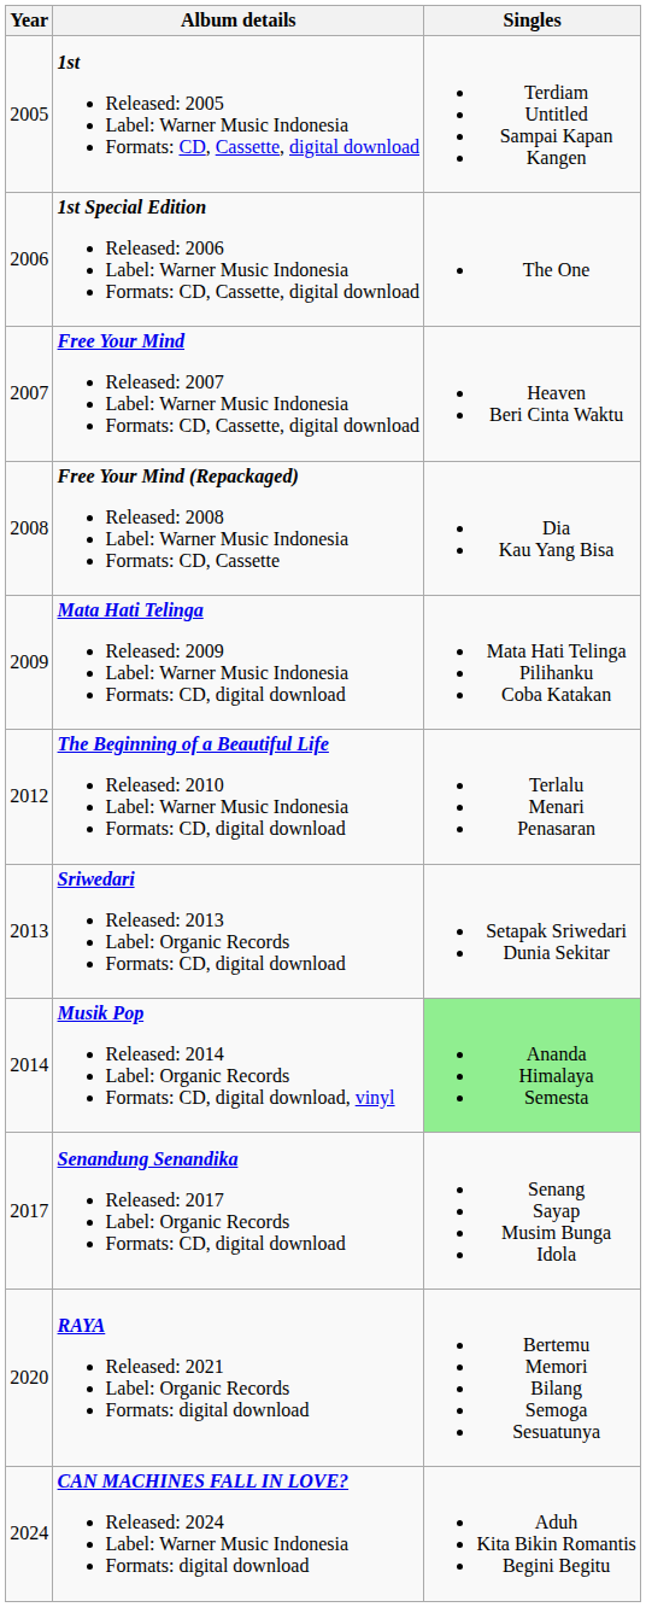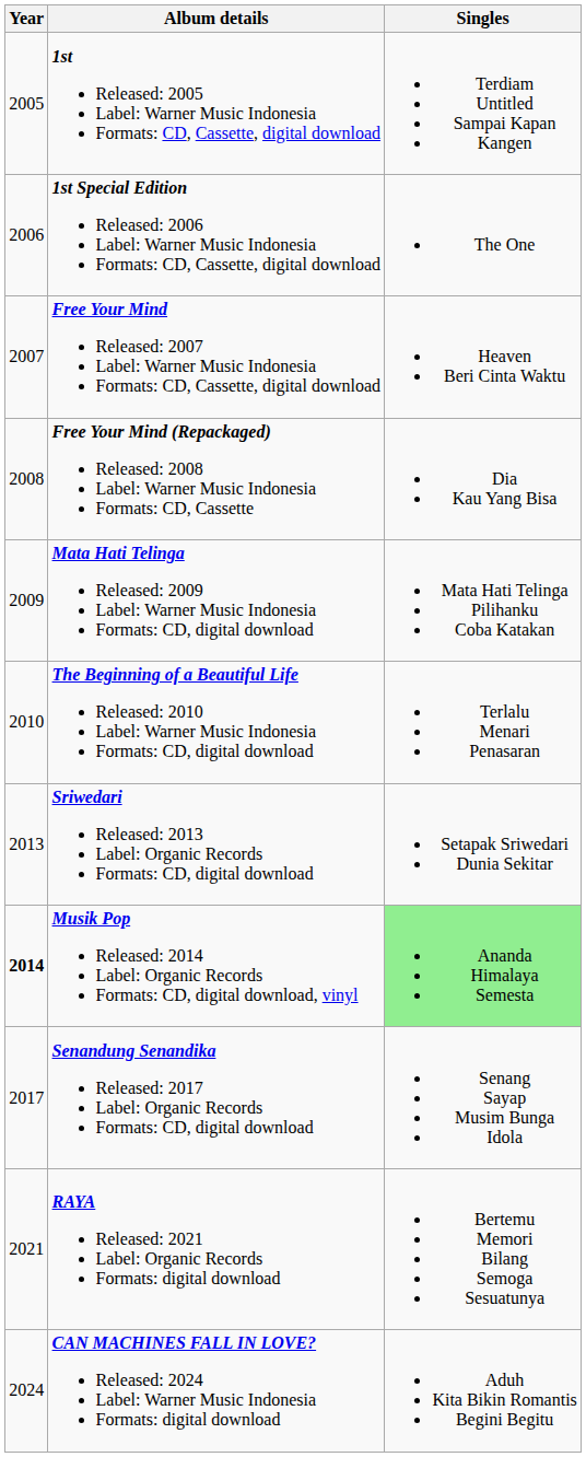row 7 | Year: 2012 -> 2010
row 9 | Year: normal -> bold
row 11 | Year: 2020 -> 2021
